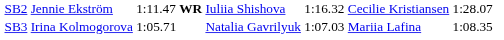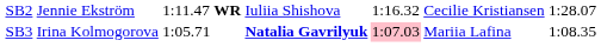SB3 | column 4: normal -> bold
SB3 | column 5: no background -> pink background
